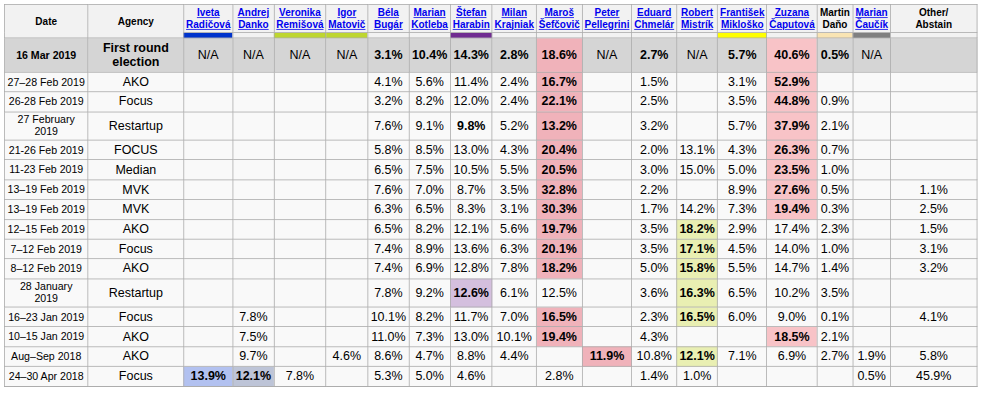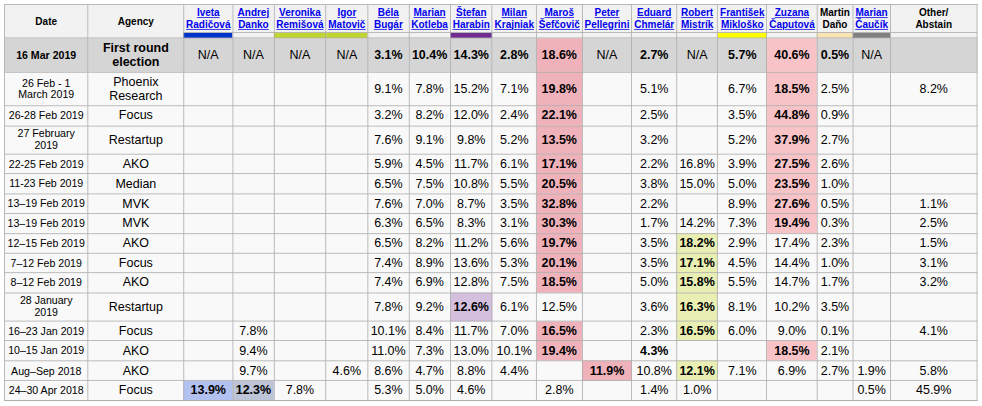+ row: 26 Feb - 1 March 2019 | Phoenix Research | 9.1% | 7.8% | 15.2% | 7.1% | 19.8% | 5.1% | 6.7% | 18.5% | 2.5% | 8.2%
- row: 27–28 Feb 2019 | AKO | 4.1% | 5.6% | 11.4% | 2.4% | 16.7% | 1.5% | 3.1% | 52.9%
27 February 2019 | Štefan Harabin: bold -> normal
27 February 2019 | Maroš Šefčovič: 13.2% -> 13.5%
27 February 2019 | František Mikloško: 5.7% -> 5.2%
27 February 2019 | Martin Daňo: 2.1% -> 2.7%
+ row: 22-25 Feb 2019 | AKO | 5.9% | 4.5% | 11.7% | 6.1% | 17.1% | 2.2% | 16.8% | 3.9% | 27.5% | 2.6%
- row: 21-26 Feb 2019 | FOCUS | 5.8% | 8.5% | 13.0% | 4.3% | 20.4% | 2.0% | 13.1% | 4.3% | 26.3% | 0.7%
11-23 Feb 2019 | Štefan Harabin: 10.5% -> 10.8%
11-23 Feb 2019 | Eduard Chmelár: 3.0% -> 3.8%
12–15 Feb 2019 | Štefan Harabin: 12.1% -> 11.2%
7–12 Feb 2019 | Milan Krajniak: 6.3% -> 5.3%
7–12 Feb 2019 | Zuzana Čaputová: 14.0% -> 14.4%
8–12 Feb 2019 | Milan Krajniak: 7.8% -> 7.5%
8–12 Feb 2019 | Maroš Šefčovič: 18.2% -> 18.5%
8–12 Feb 2019 | Martin Daňo: 1.4% -> 1.7%
28 January 2019 | František Mikloško: 6.5% -> 8.1%
16–23 Jan 2019 | Marian Kotleba: 8.2% -> 8.4%
10–15 Jan 2019 | Andrej Danko: 7.5% -> 9.4%
10–15 Jan 2019 | Eduard Chmelár: normal -> bold
24–30 Apr 2018 | Andrej Danko: 12.1% -> 12.3%
